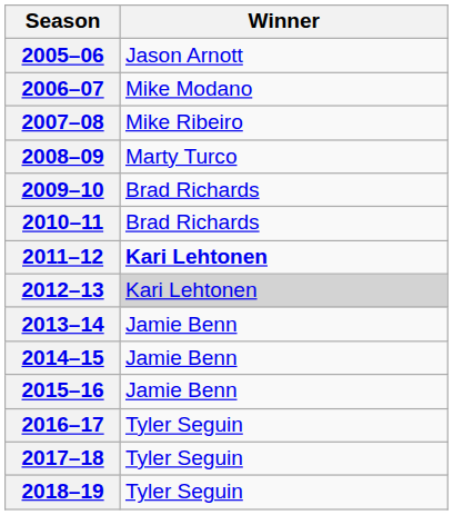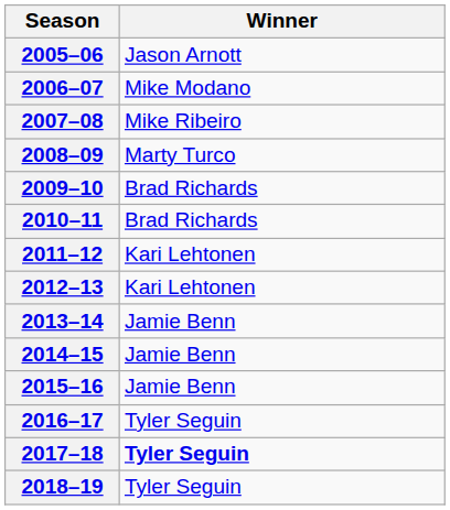2011–12 | Winner: bold -> normal
2012–13 | Winner: lightgrey background -> no background
2017–18 | Winner: normal -> bold
